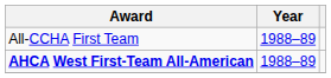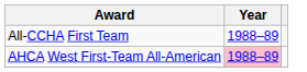row 3 | Award: bold -> normal
row 3 | Year: no background -> pink background
